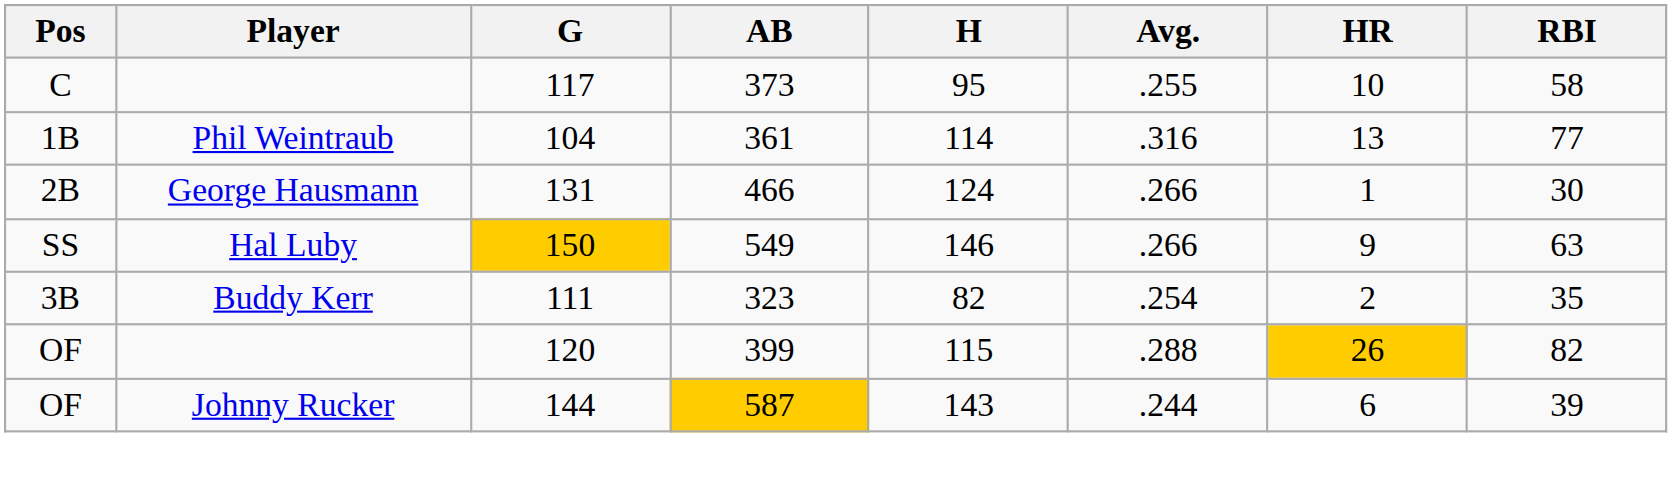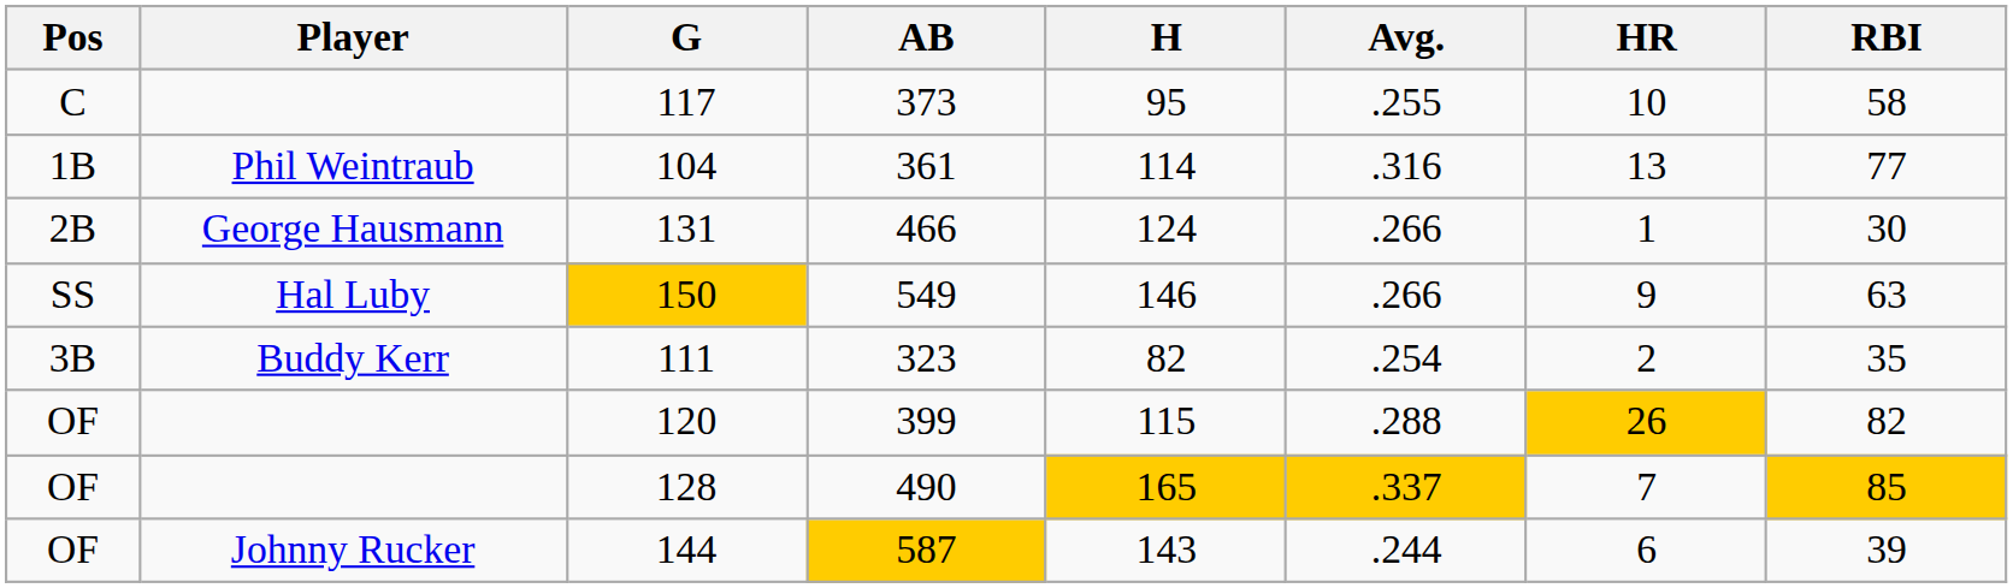+ row: OF | 128 | 490 | 165 | .337 | 7 | 85
